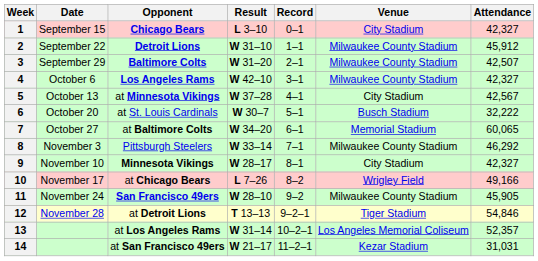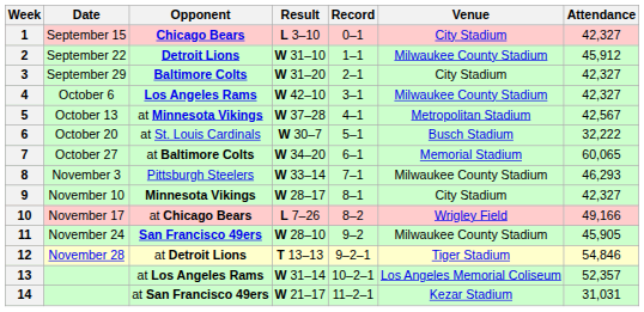3 | Venue: Milwaukee County Stadium -> City Stadium
3 | Attendance: 42,507 -> 42,327
5 | Venue: City Stadium -> Metropolitan Stadium
8 | Attendance: 46,292 -> 46,293
